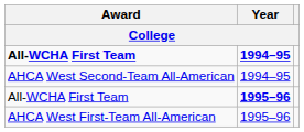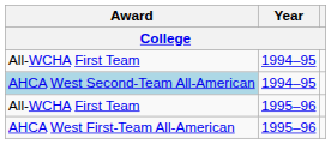row 3 | Award: bold -> normal
row 3 | Year: bold -> normal
row 4 | Award: no background -> lightblue background
row 5 | Year: bold -> normal
